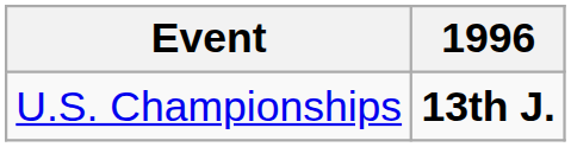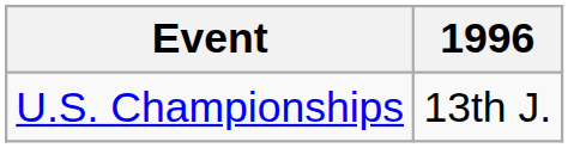U.S. Championships | 1996: bold -> normal
